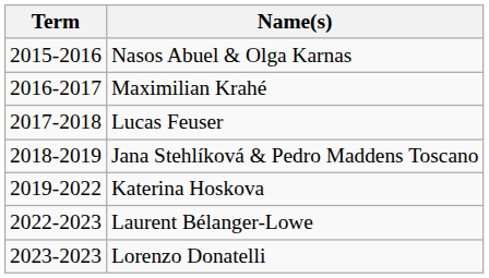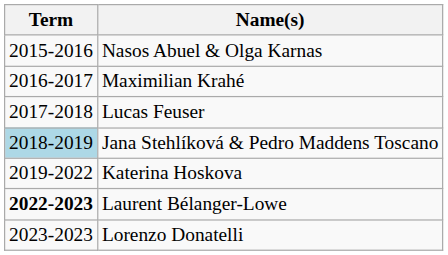Jana Stehlíková & Pedro Maddens Toscano | Term: no background -> lightblue background
Laurent Bélanger-Lowe | Term: normal -> bold
